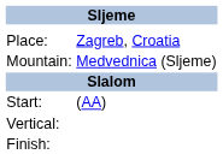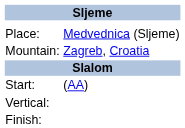row 2 | column 2: Zagreb, Croatia -> Medvednica (Sljeme)
row 3 | column 2: Medvednica (Sljeme) -> Zagreb, Croatia
